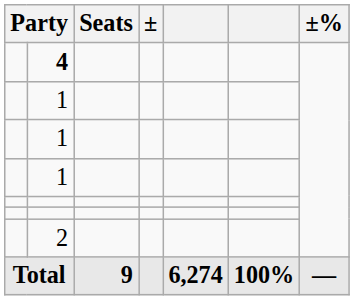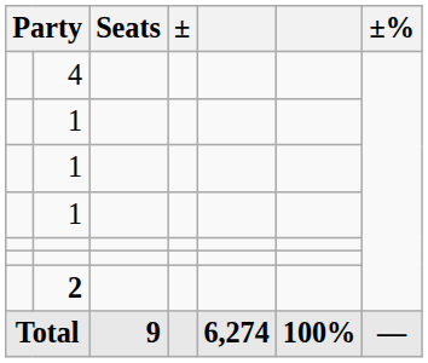4 | column 2: bold -> normal
2 | column 2: normal -> bold
